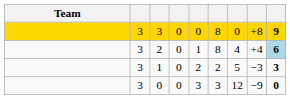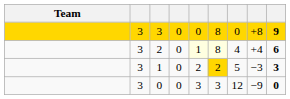row 3 | column 5: no background -> lightyellow background
row 3 | column 6: no background -> lightyellow background
row 3 | column 9: lightblue background -> no background
row 4 | column 6: no background -> gold background
